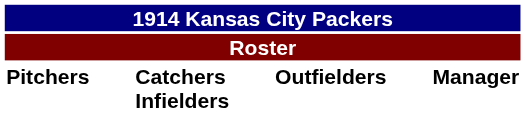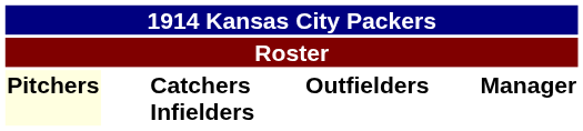Pitchers | column 1: no background -> lightyellow background
